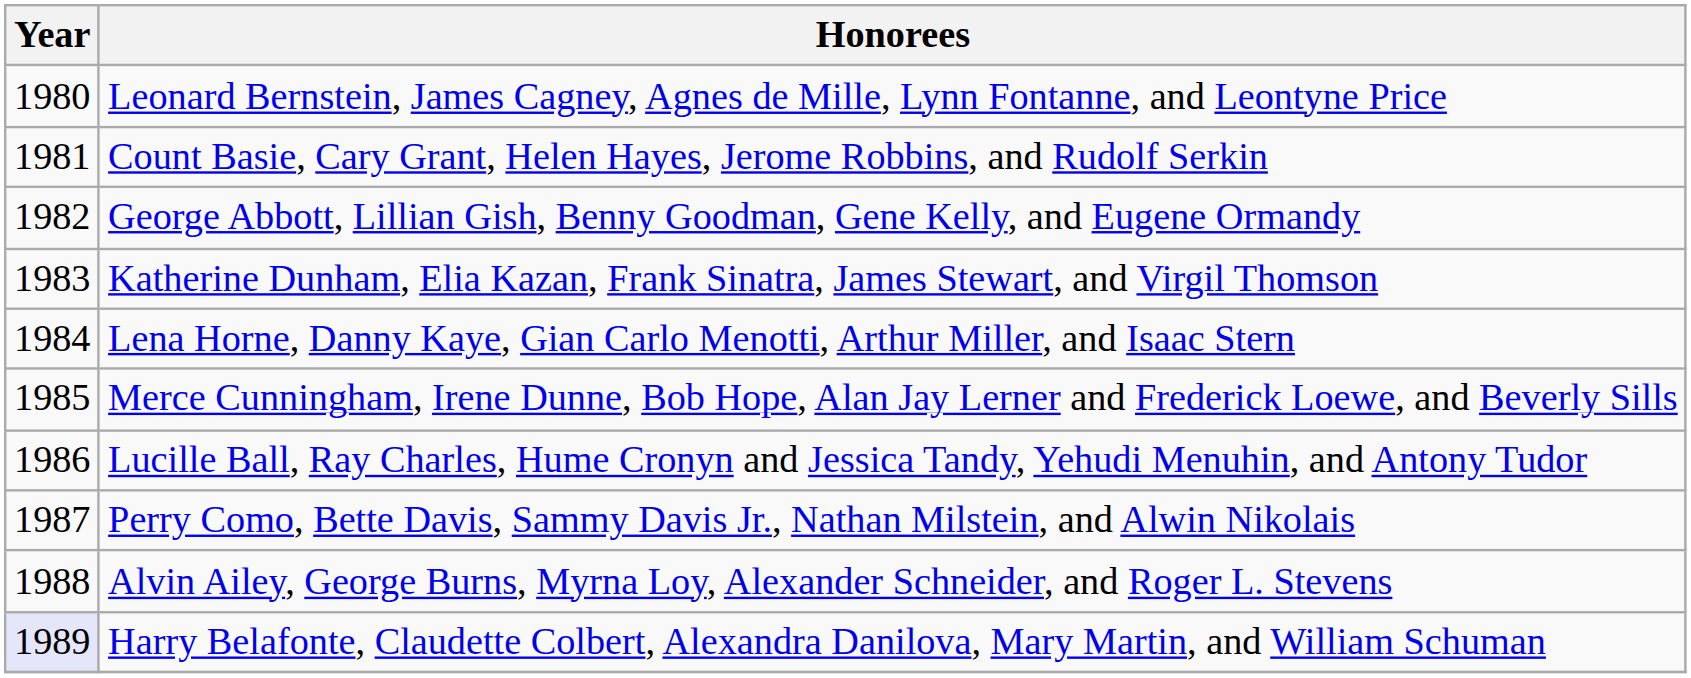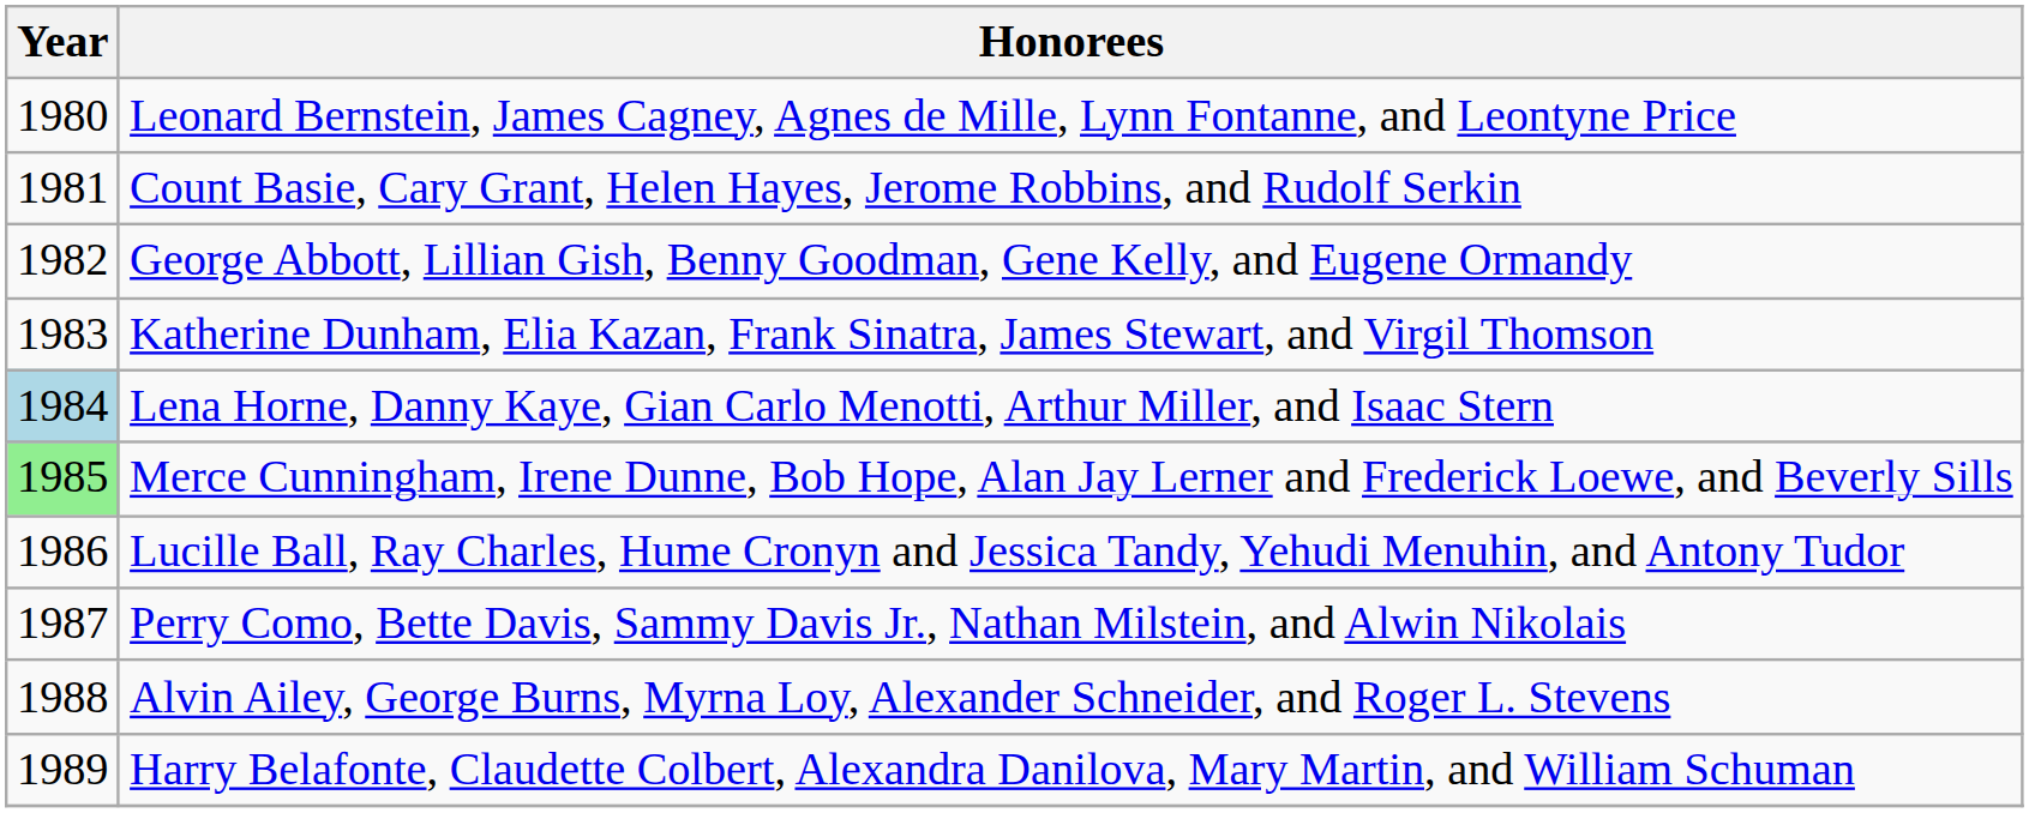row 6 | Year: no background -> lightblue background
row 7 | Year: no background -> lightgreen background
row 11 | Year: lavender background -> no background
